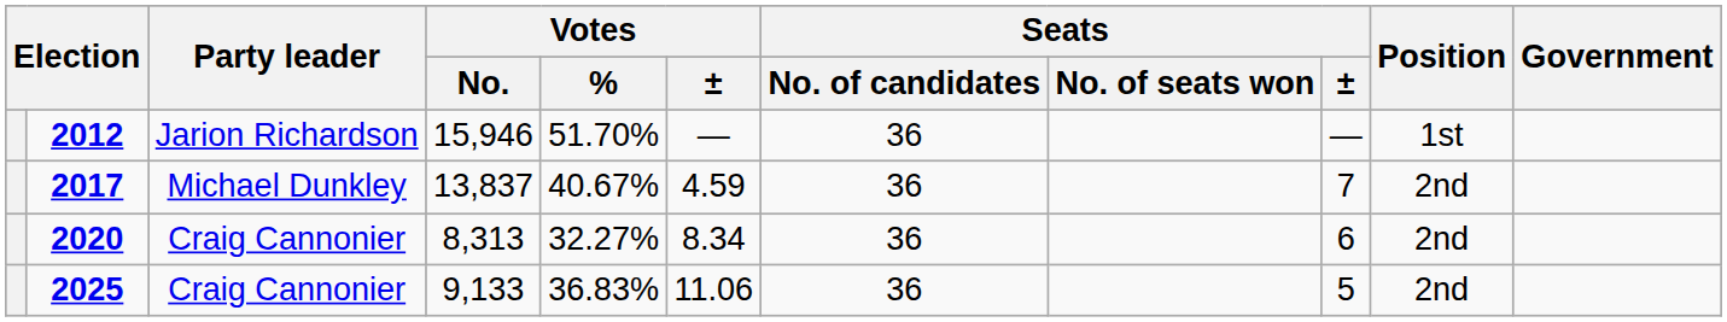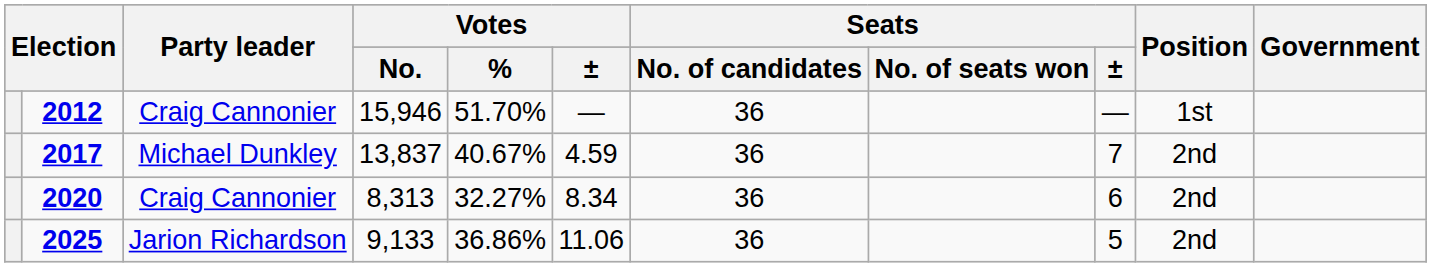2012 | Party leader: Jarion Richardson -> Craig Cannonier
2025 | Party leader: Craig Cannonier -> Jarion Richardson
2025 | Votes / %: 36.83% -> 36.86%
